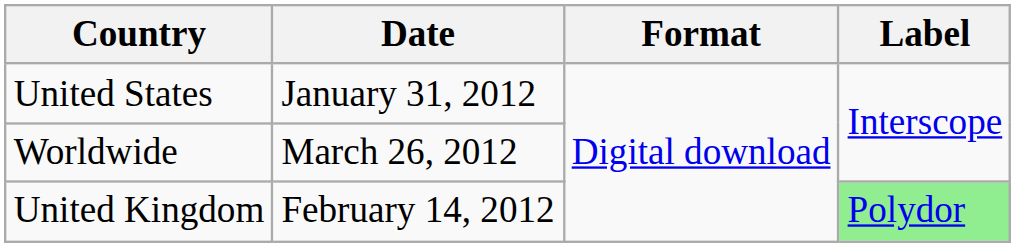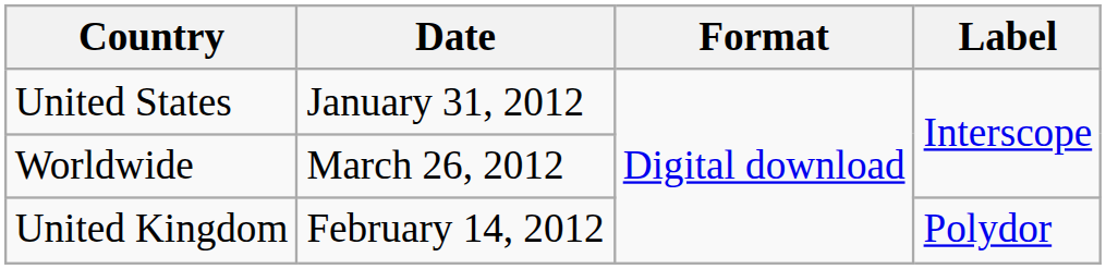United Kingdom | Label: lightgreen background -> no background
